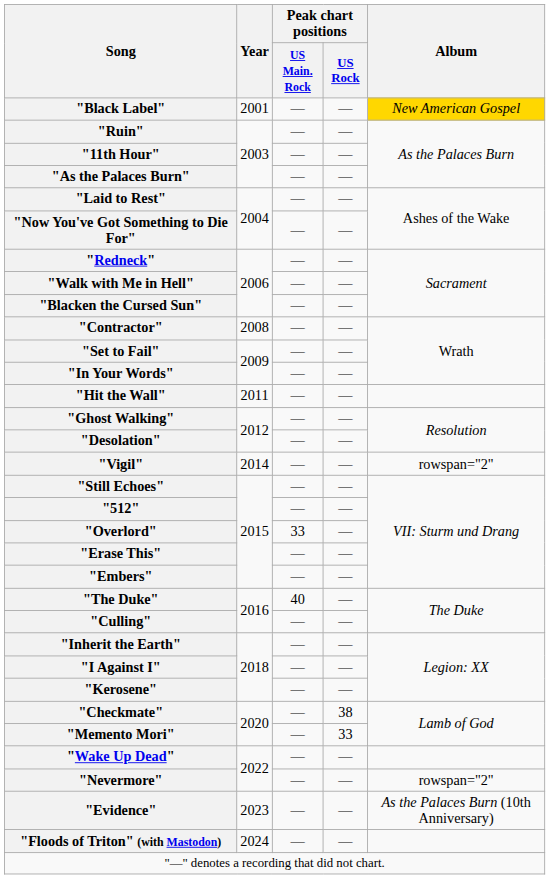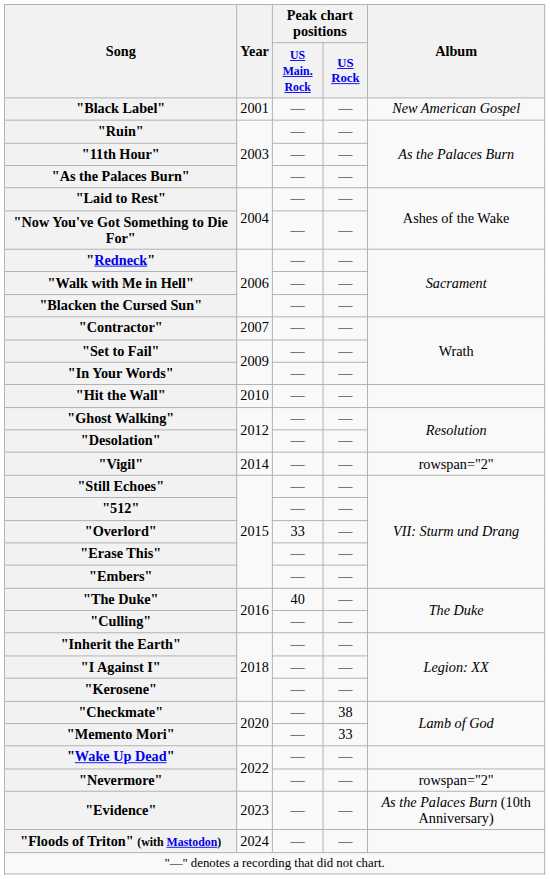"Black Label" | Album: gold background -> no background
"Contractor" | Year: 2008 -> 2007
"Hit the Wall" | Year: 2011 -> 2010
